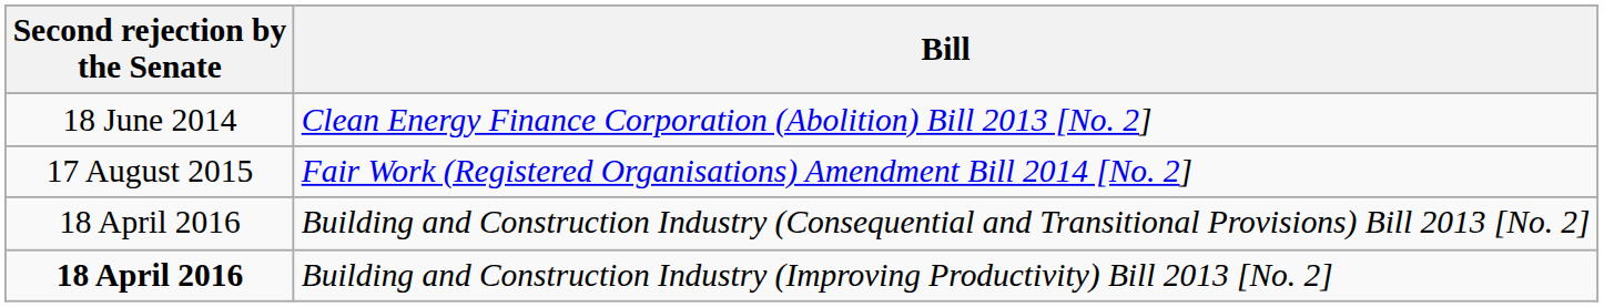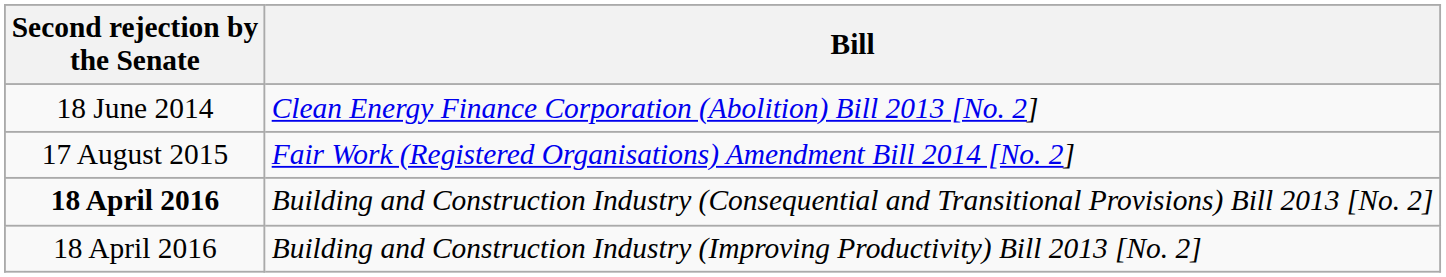row 4 | Second rejection by the Senate: normal -> bold
row 5 | Second rejection by the Senate: bold -> normal
